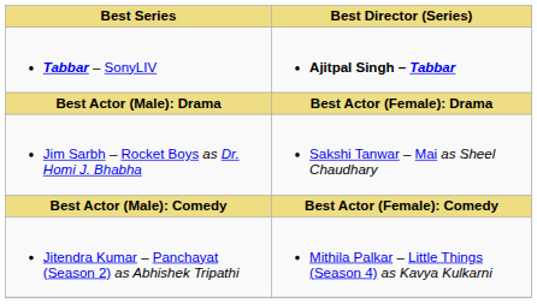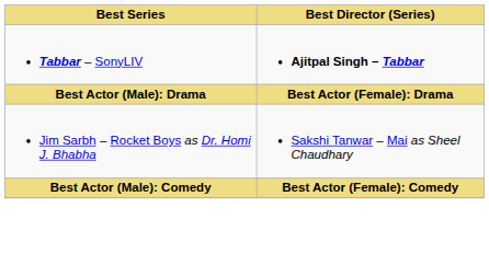- row: Jitendra Kumar – Panchayat (Season 2) as Abhishek Tripathi | Mithila Palkar – Little Things (Season 4) as Kavya Kulkarni
